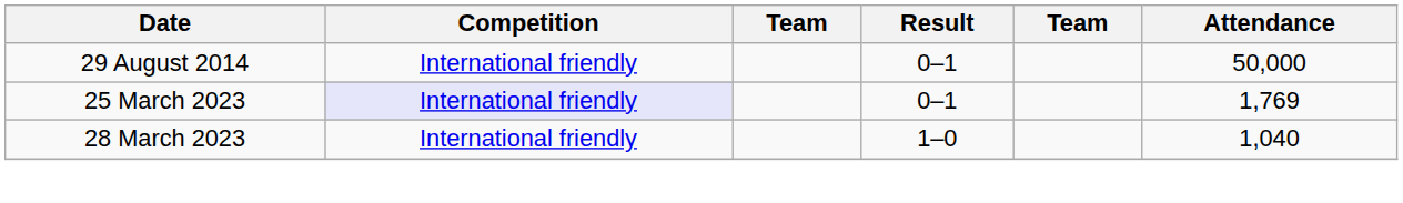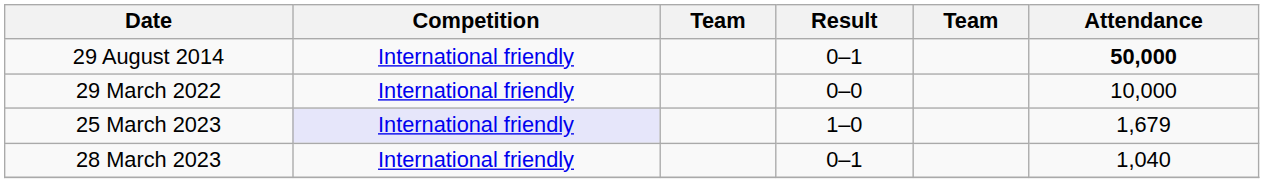29 August 2014 | Attendance: normal -> bold
+ row: 29 March 2022 | International friendly | 0–0 | 10,000
25 March 2023 | Result: 0–1 -> 1–0
25 March 2023 | Attendance: 1,769 -> 1,679
28 March 2023 | Result: 1–0 -> 0–1
